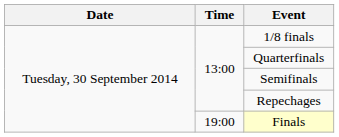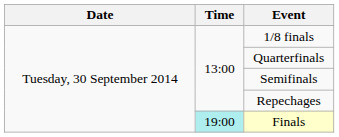Finals | Time: no background -> paleturquoise background
